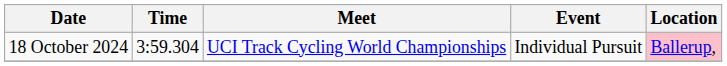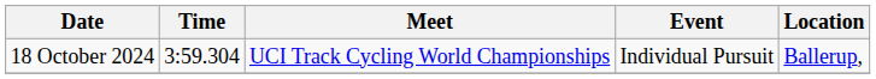18 October 2024 | Location: pink background -> no background
